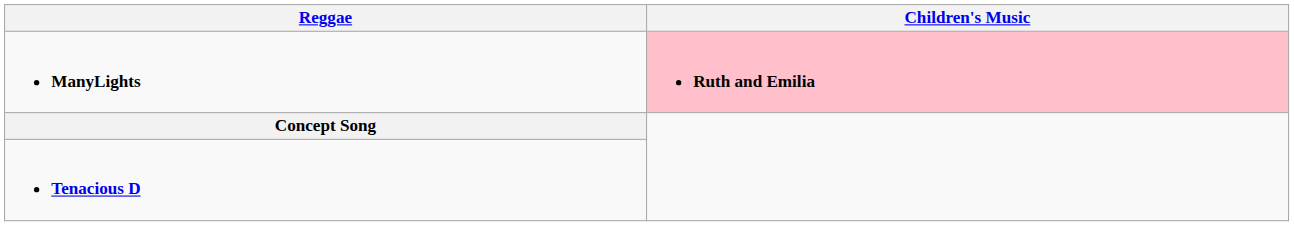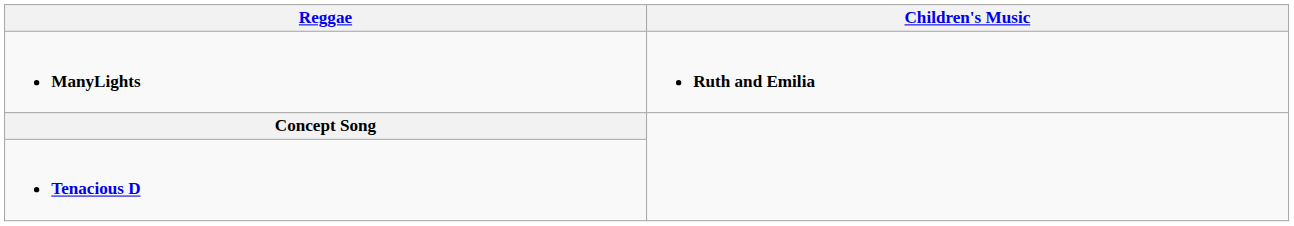ManyLights | Children's Music: pink background -> no background
